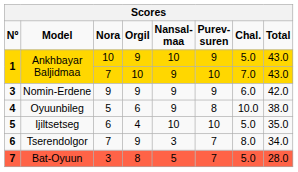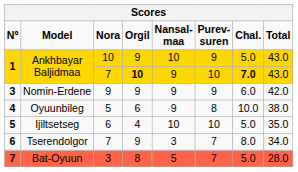1 / 7 | Orgil: normal -> bold
1 / 7 | Chal.: normal -> bold
